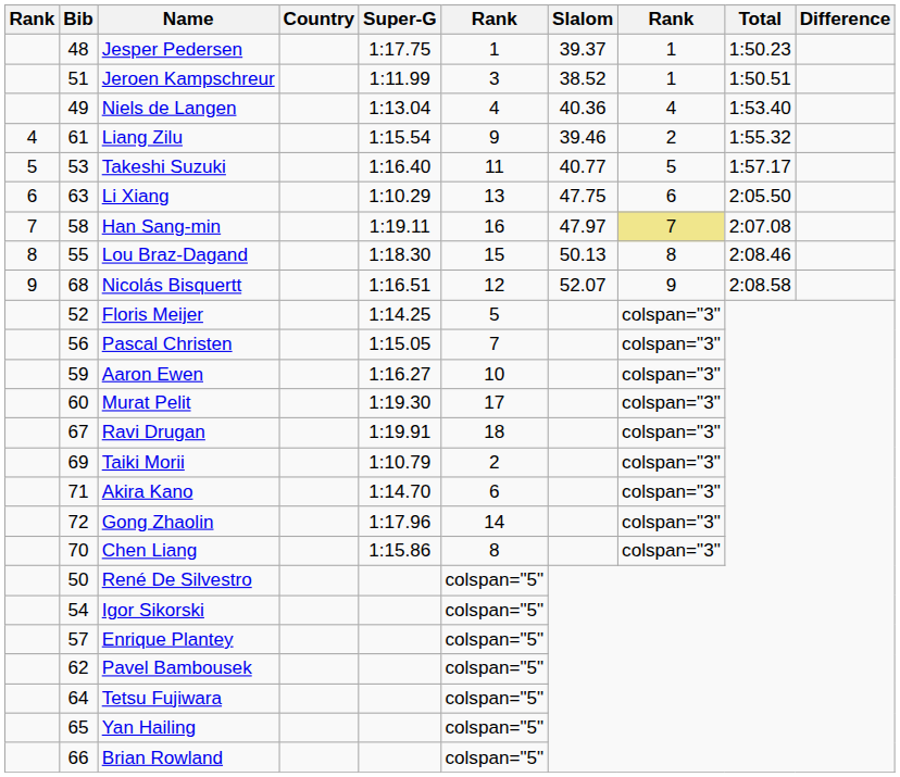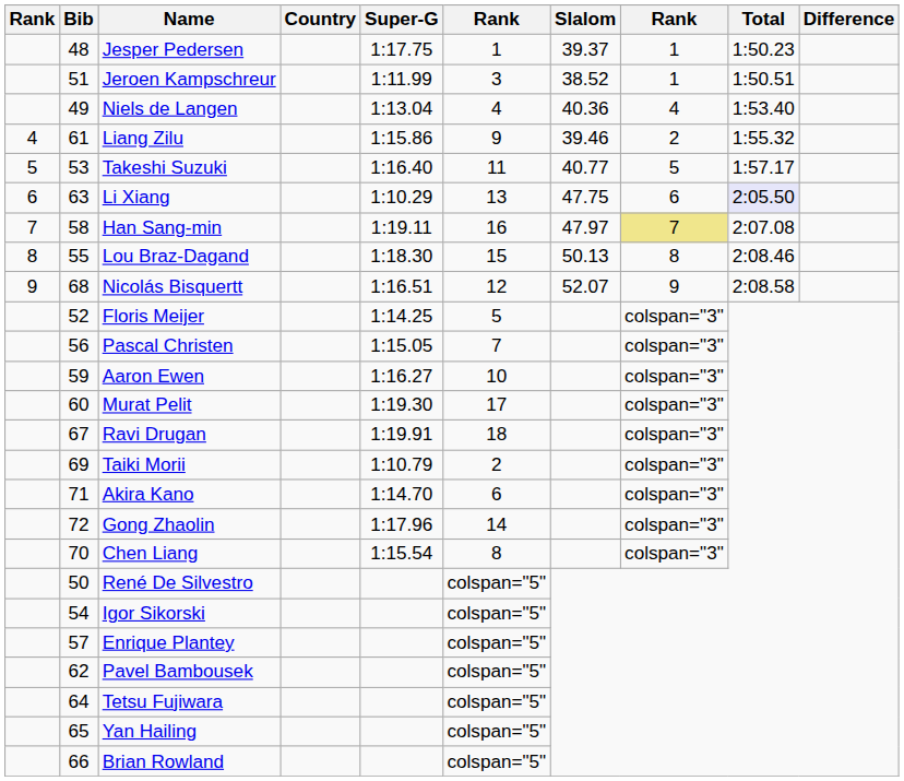Liang Zilu | Super-G: 1:15.54 -> 1:15.86
Li Xiang | Total: no background -> lavender background
Chen Liang | Super-G: 1:15.86 -> 1:15.54
